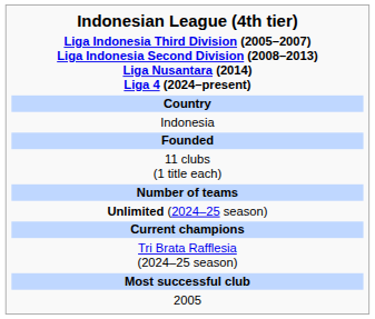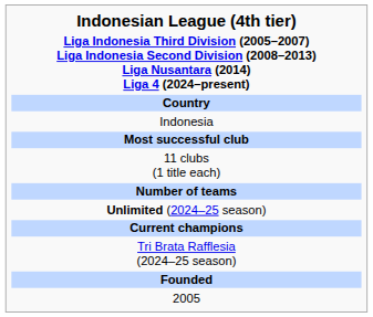row 5 | column 1: Founded -> Most successful club
row 11 | column 1: Most successful club -> Founded
